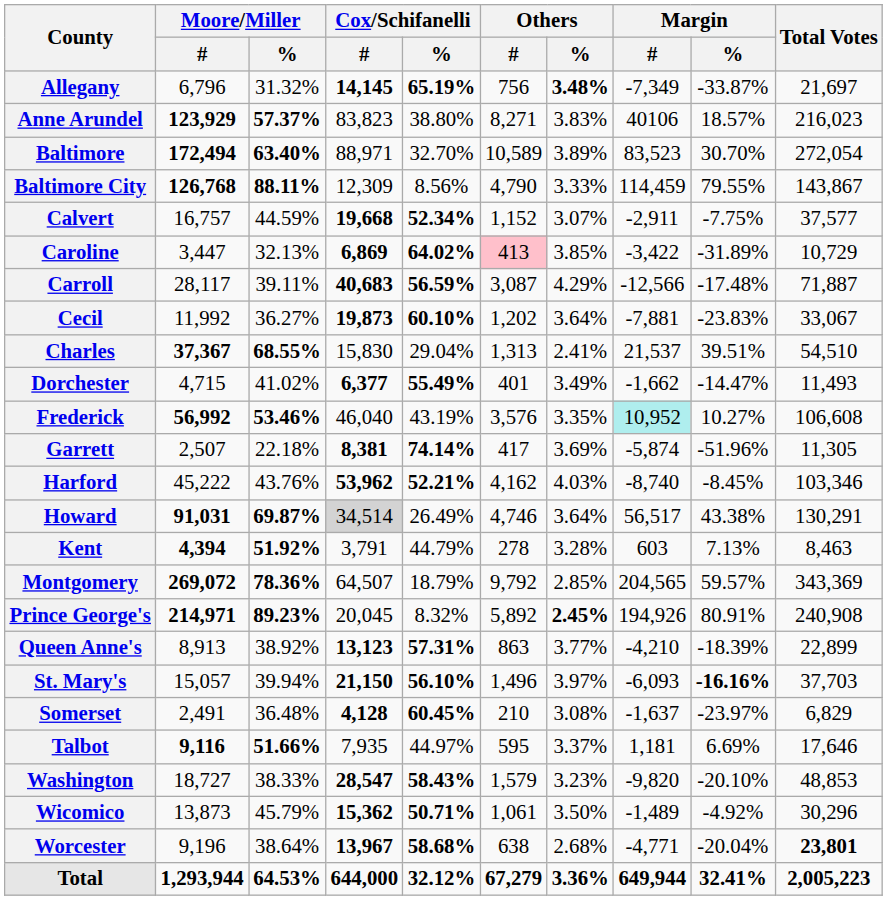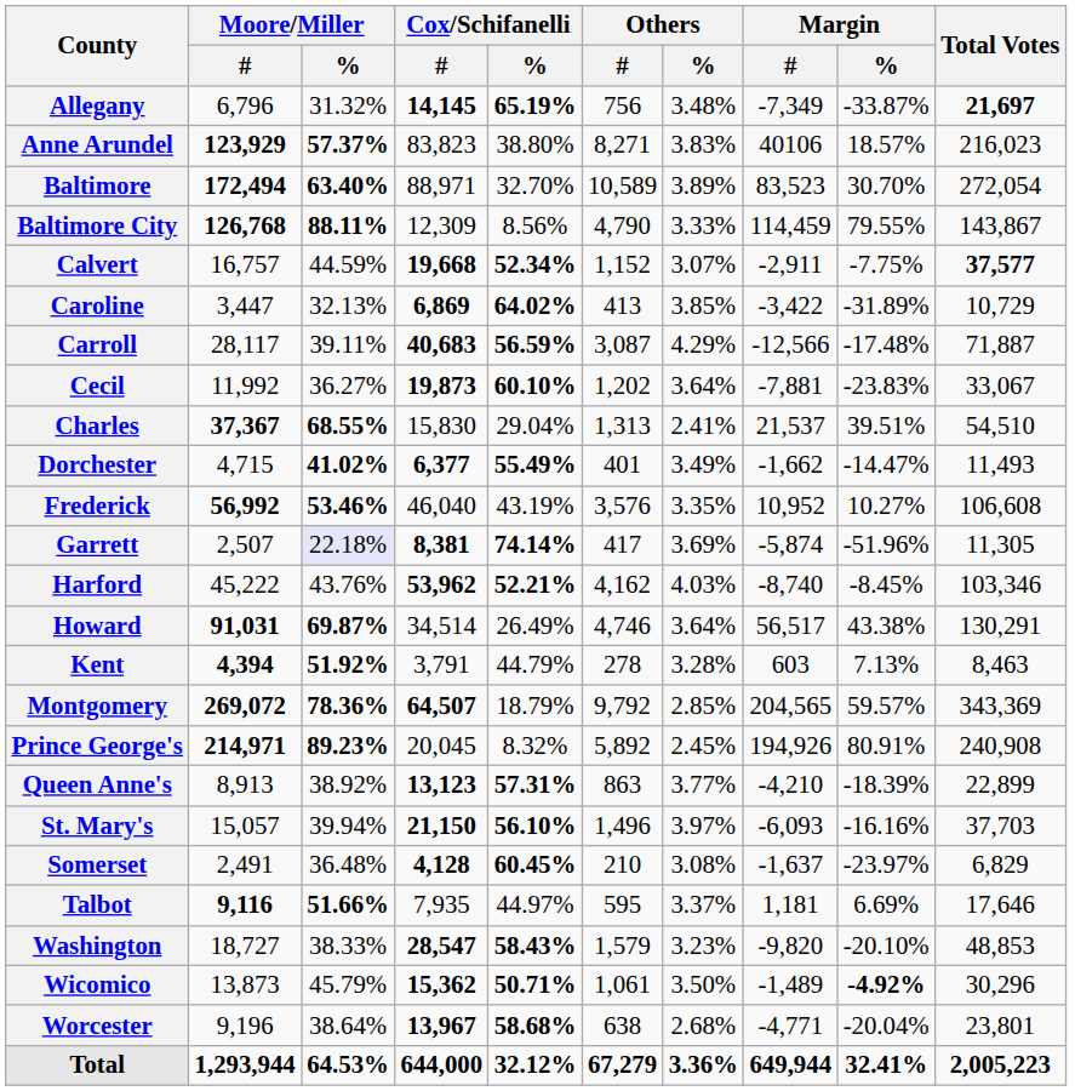Allegany | Others / %: bold -> normal
Allegany | Total Votes: normal -> bold
Calvert | Total Votes: normal -> bold
Caroline | Others / #: pink background -> no background
Dorchester | Moore/Miller / %: normal -> bold
Frederick | Margin / #: paleturquoise background -> no background
Garrett | Moore/Miller / %: no background -> lavender background
Howard | Cox/Schifanelli / #: lightgrey background -> no background
Montgomery | Cox/Schifanelli / #: normal -> bold
Prince George's | Others / %: bold -> normal
St. Mary's | Margin / %: bold -> normal
Wicomico | Margin / %: normal -> bold
Worcester | Total Votes: bold -> normal
